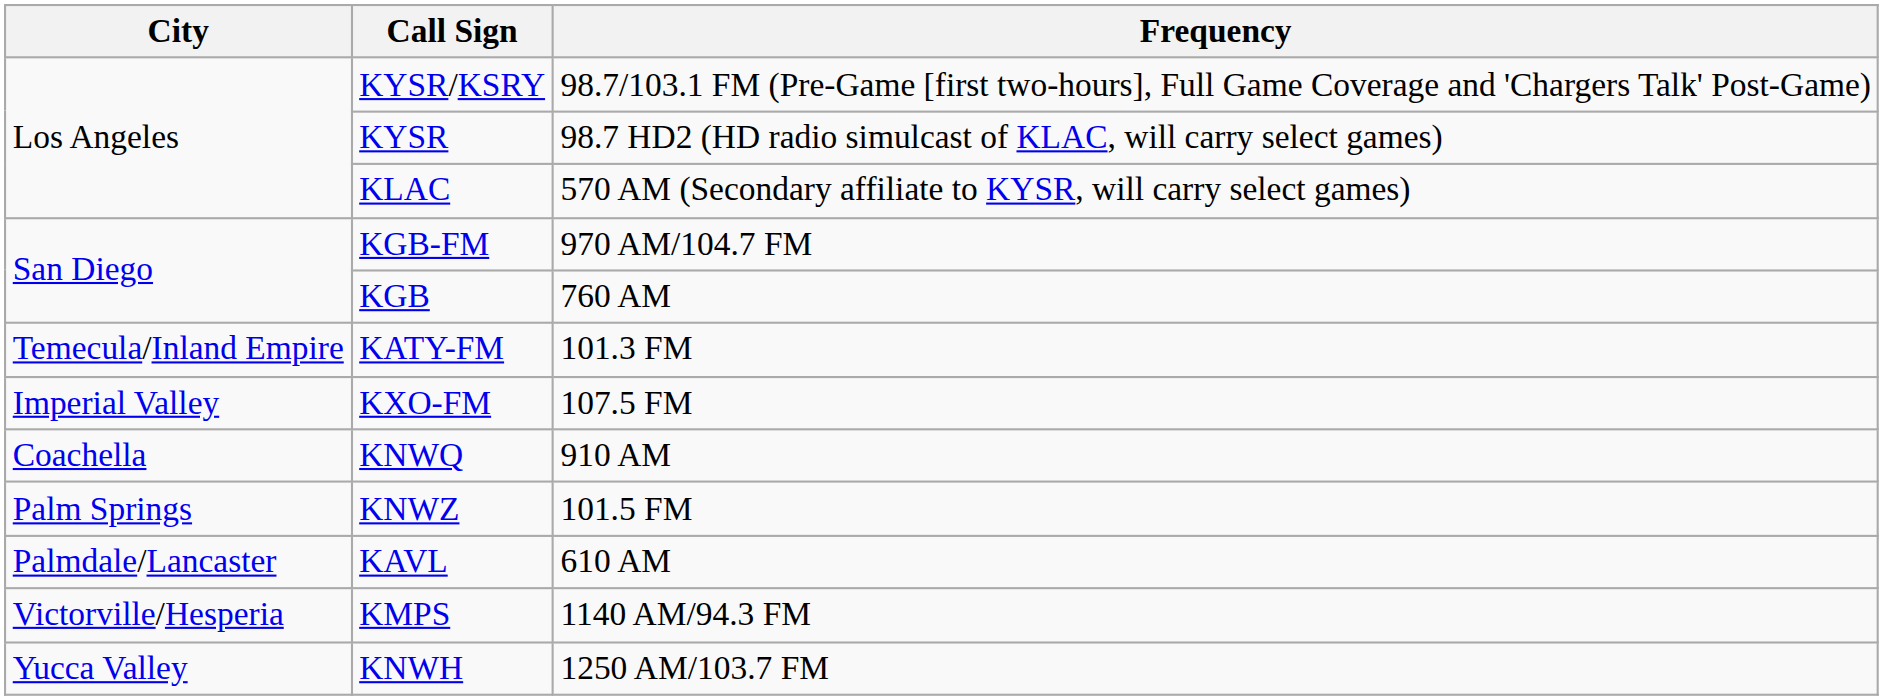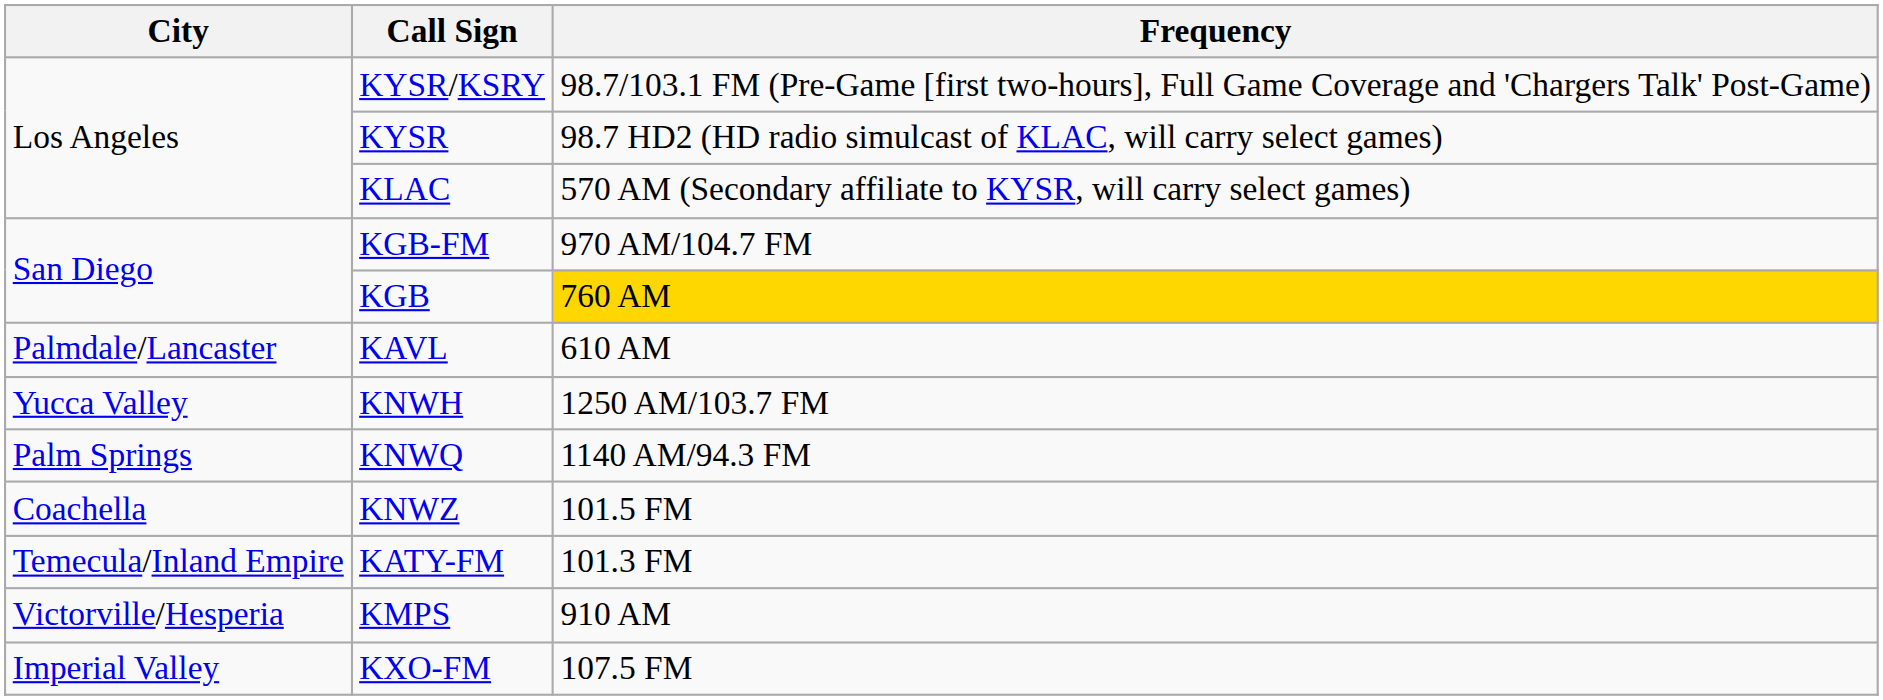KGB | Frequency: no background -> gold background
rows swapped: KATY-FM <-> KAVL
rows swapped: KNWH <-> KXO-FM
KNWQ | City: Coachella -> Palm Springs
KNWQ | Frequency: 910 AM -> 1140 AM/94.3 FM
KNWZ | City: Palm Springs -> Coachella
KMPS | Frequency: 1140 AM/94.3 FM -> 910 AM
